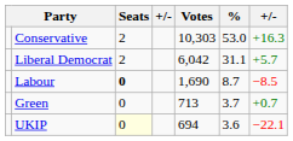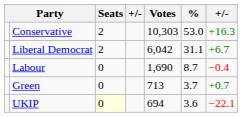Liberal Democrat | column 7: +5.7 -> +6.7
Labour | Seats: bold -> normal
Labour | column 7: −8.5 -> −0.4
